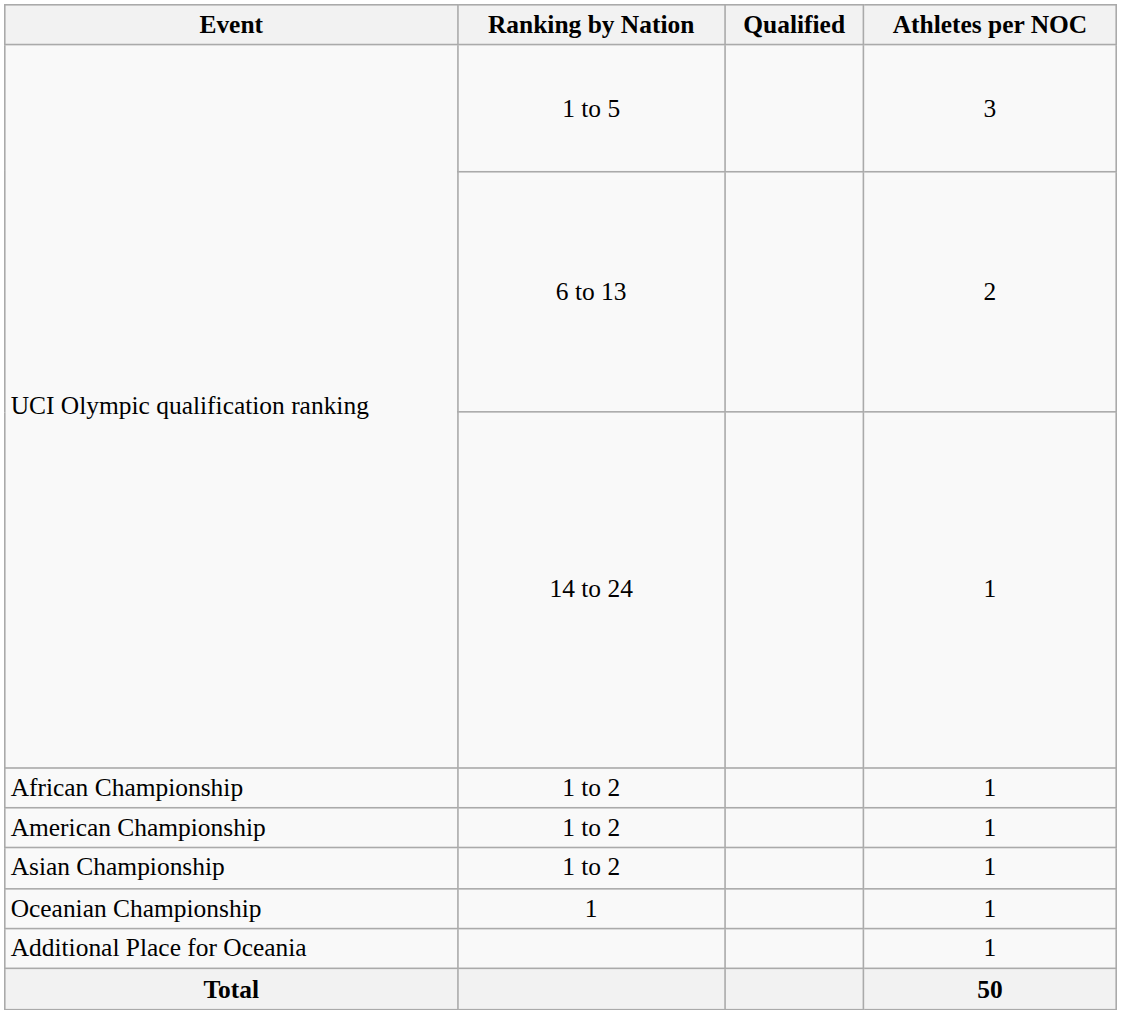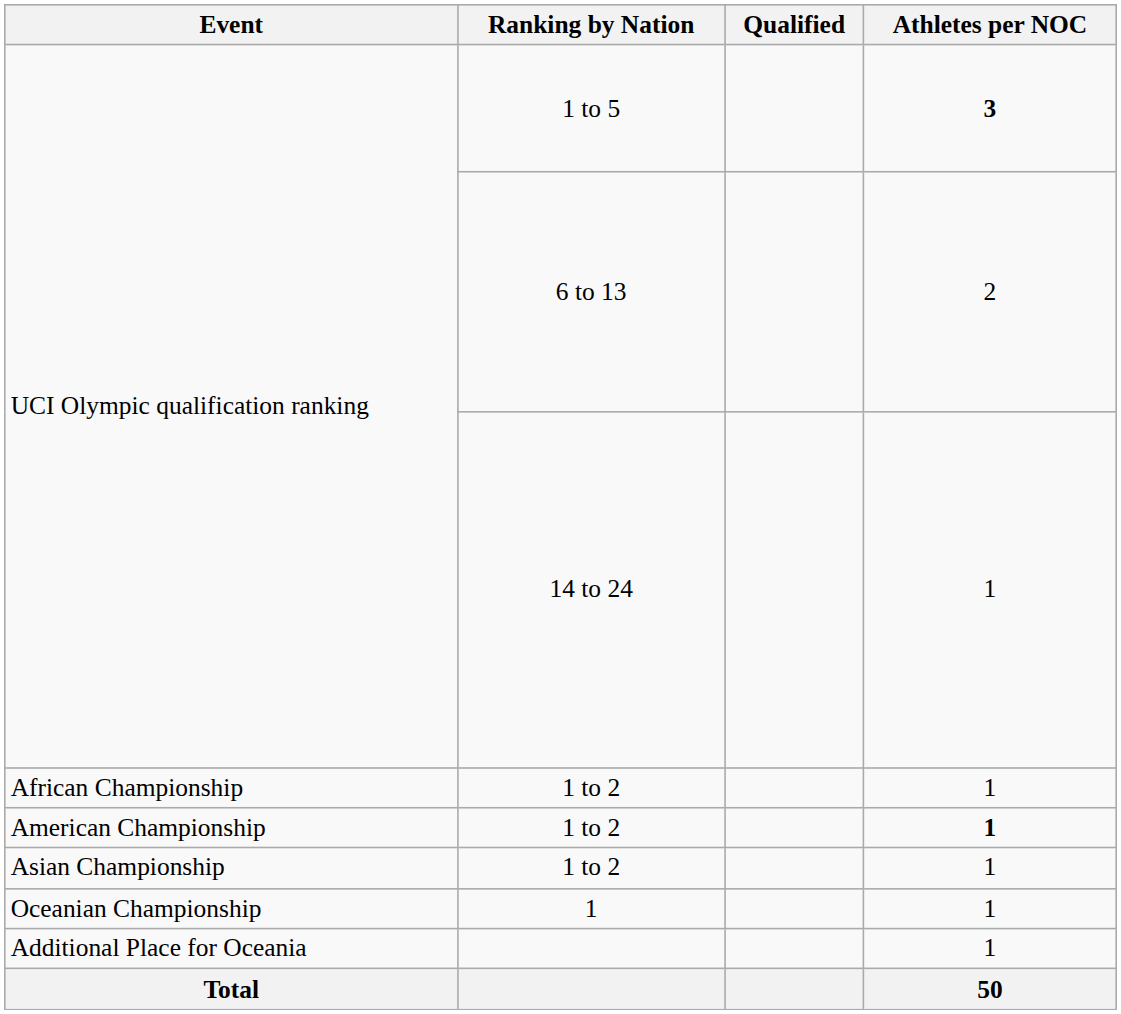UCI Olympic qualification ranking / 1 to 5 | Athletes per NOC: normal -> bold
American Championship | Athletes per NOC: normal -> bold
